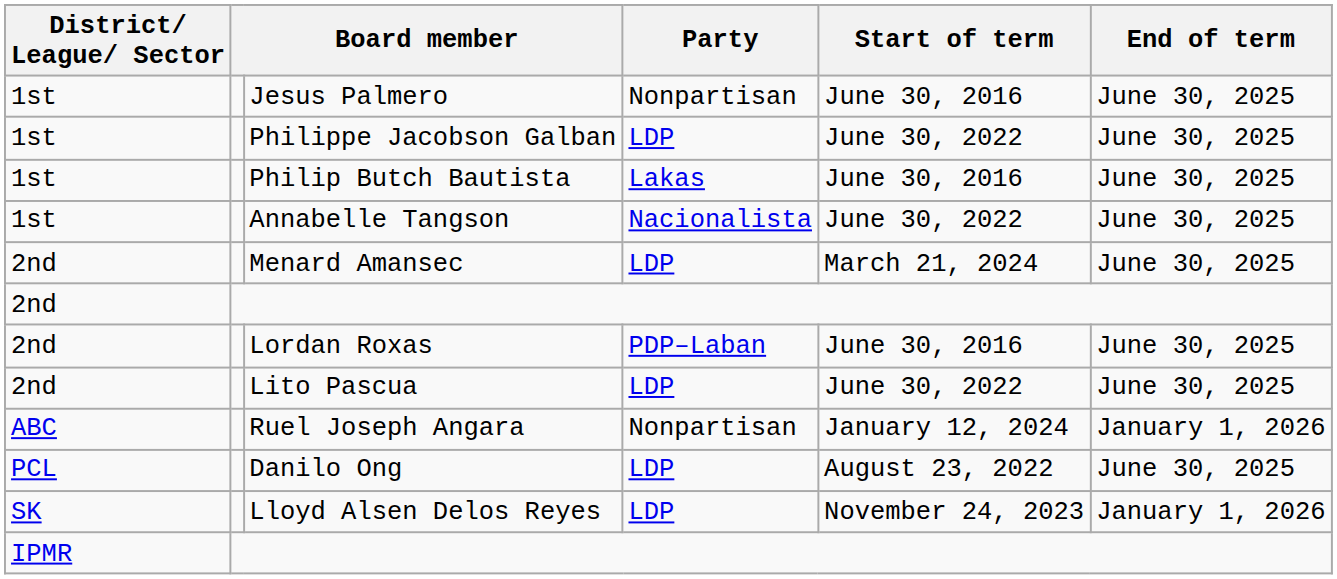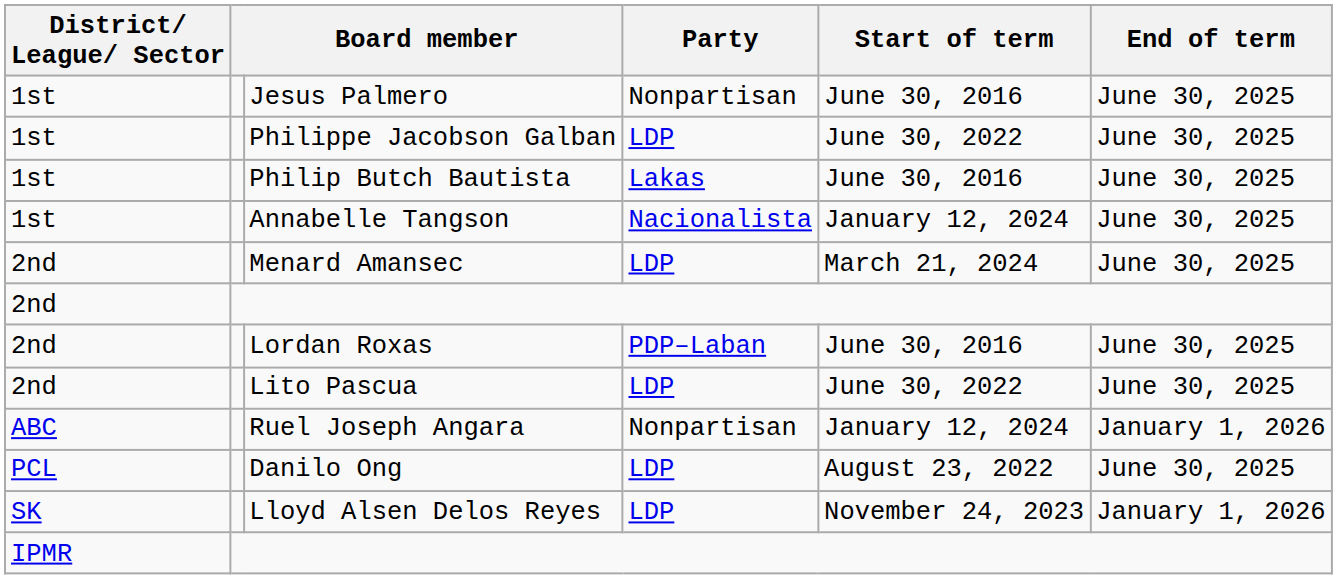Annabelle Tangson | Start of term: June 30, 2022 -> January 12, 2024
